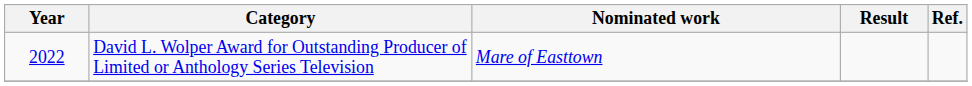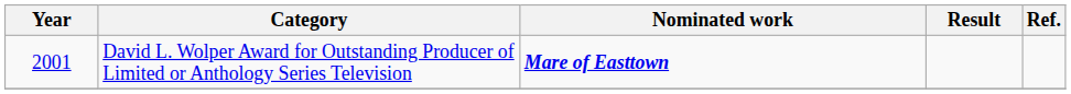row 2 | Year: 2022 -> 2001
row 2 | Nominated work: normal -> bold
